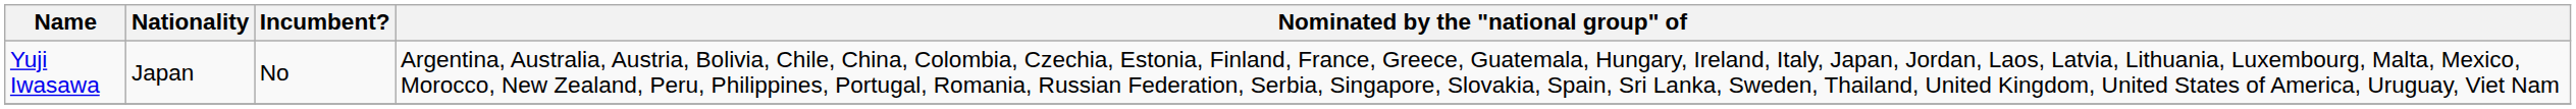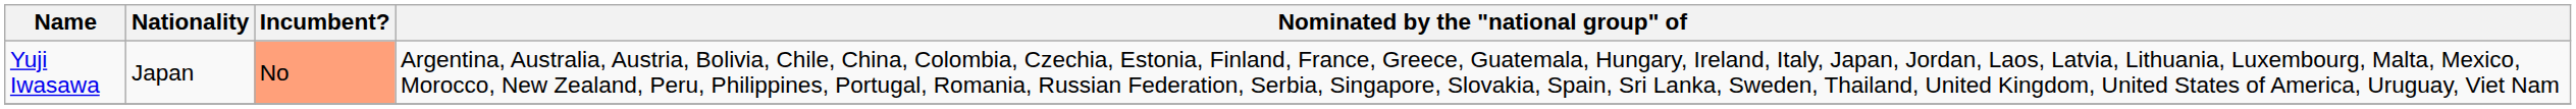Yuji Iwasawa | Incumbent?: no background -> lightsalmon background
